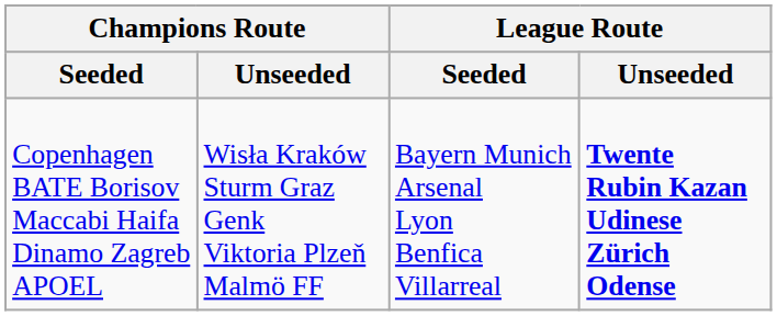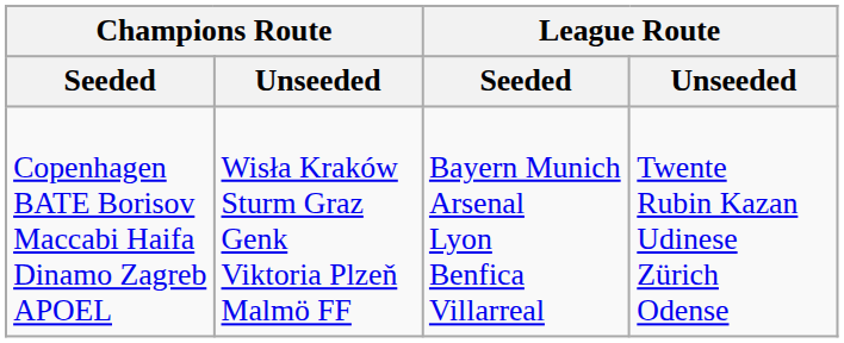Copenhagen BATE Borisov Maccabi Haifa Dinamo Zagreb APOEL | League Route / Unseeded: bold -> normal
